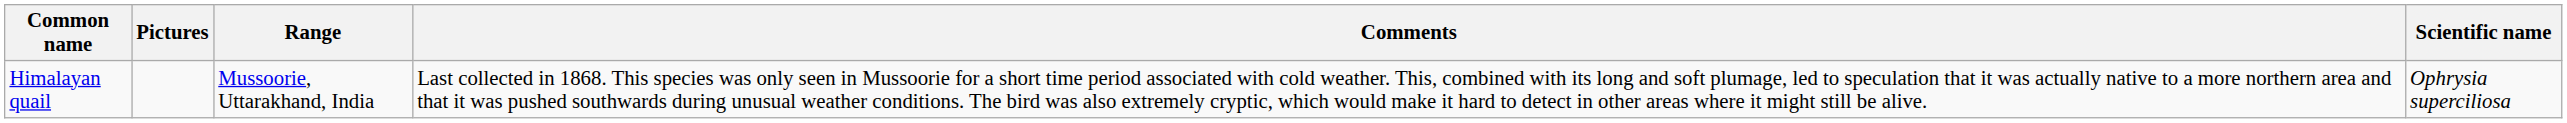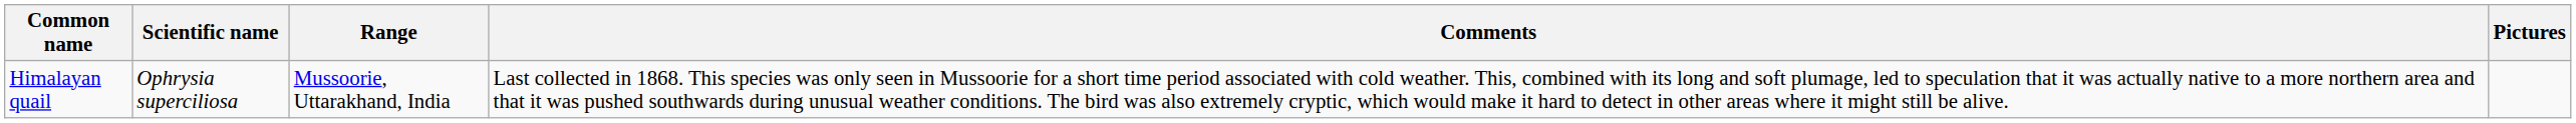columns swapped: Scientific name <-> Pictures
